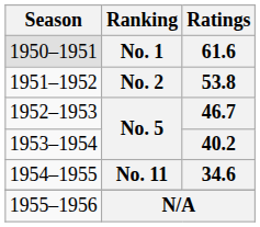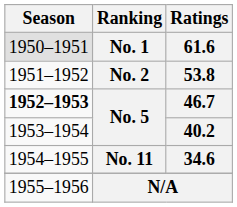46.7 | Season: normal -> bold
